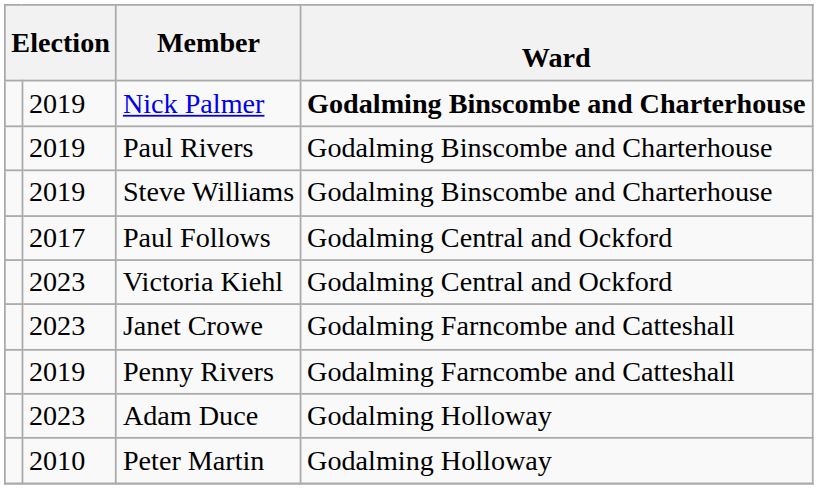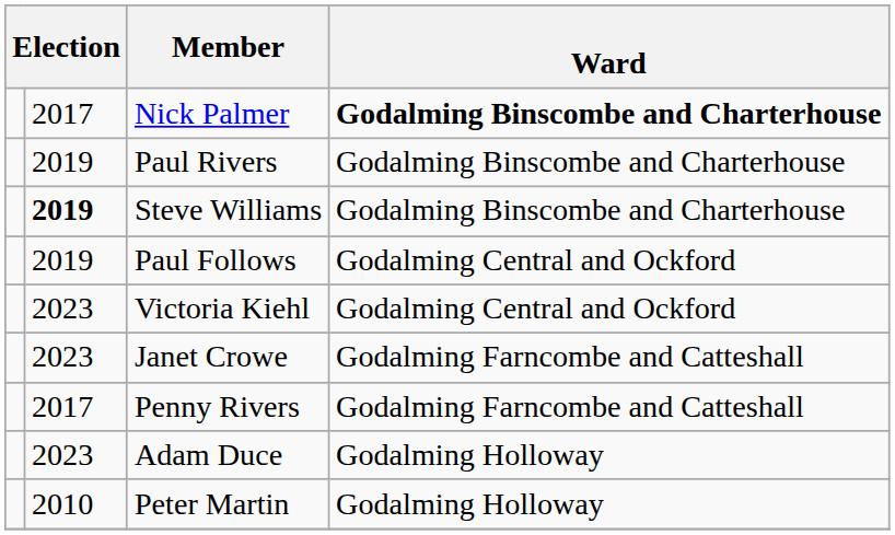Nick Palmer | column 2: 2019 -> 2017
Steve Williams | column 2: normal -> bold
Paul Follows | column 2: 2017 -> 2019
Penny Rivers | column 2: 2019 -> 2017
